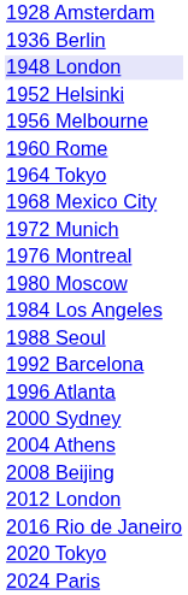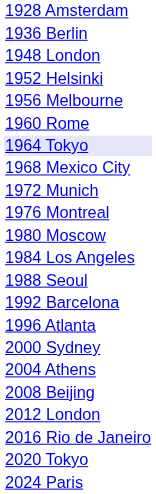1948 London | column 1: lavender background -> no background
1964 Tokyo | column 1: no background -> lavender background
